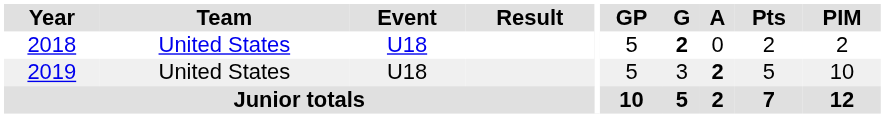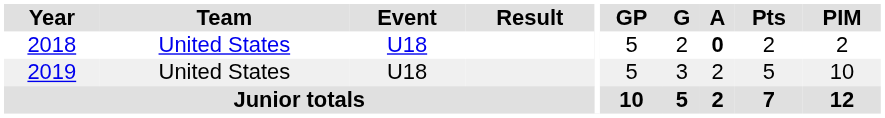2018 | G: bold -> normal
2018 | A: normal -> bold
2019 | A: bold -> normal
